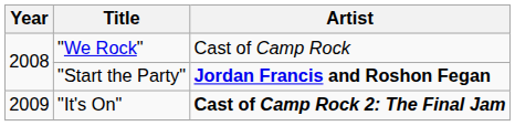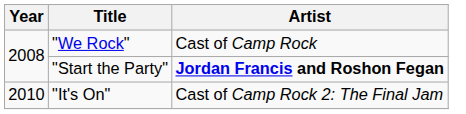"It's On" | Year: 2009 -> 2010
"It's On" | Artist: bold -> normal
